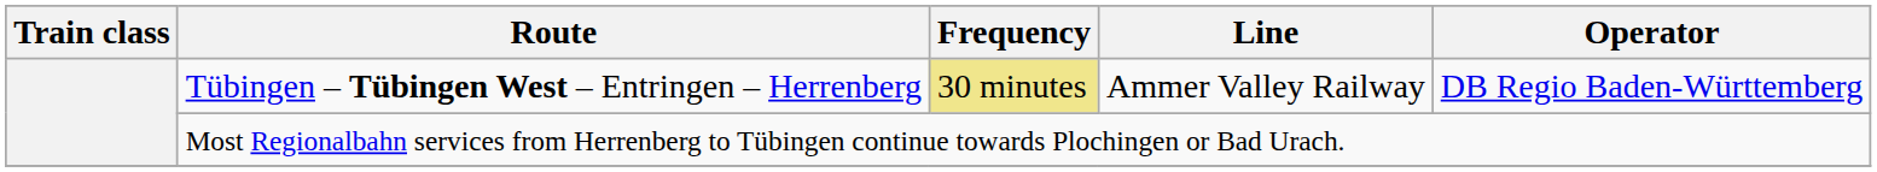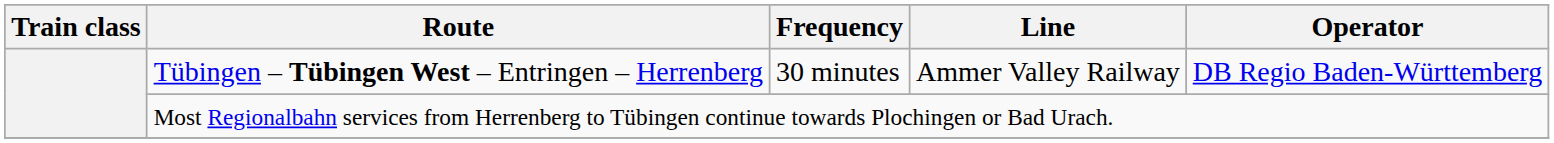Tübingen – Tübingen West – Entringen – Herrenberg | Frequency: khaki background -> no background
